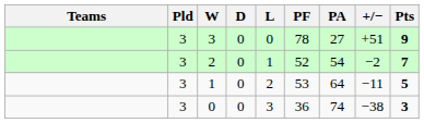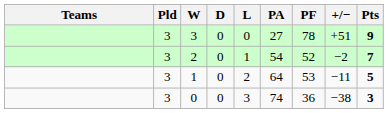columns swapped: PF <-> PA
